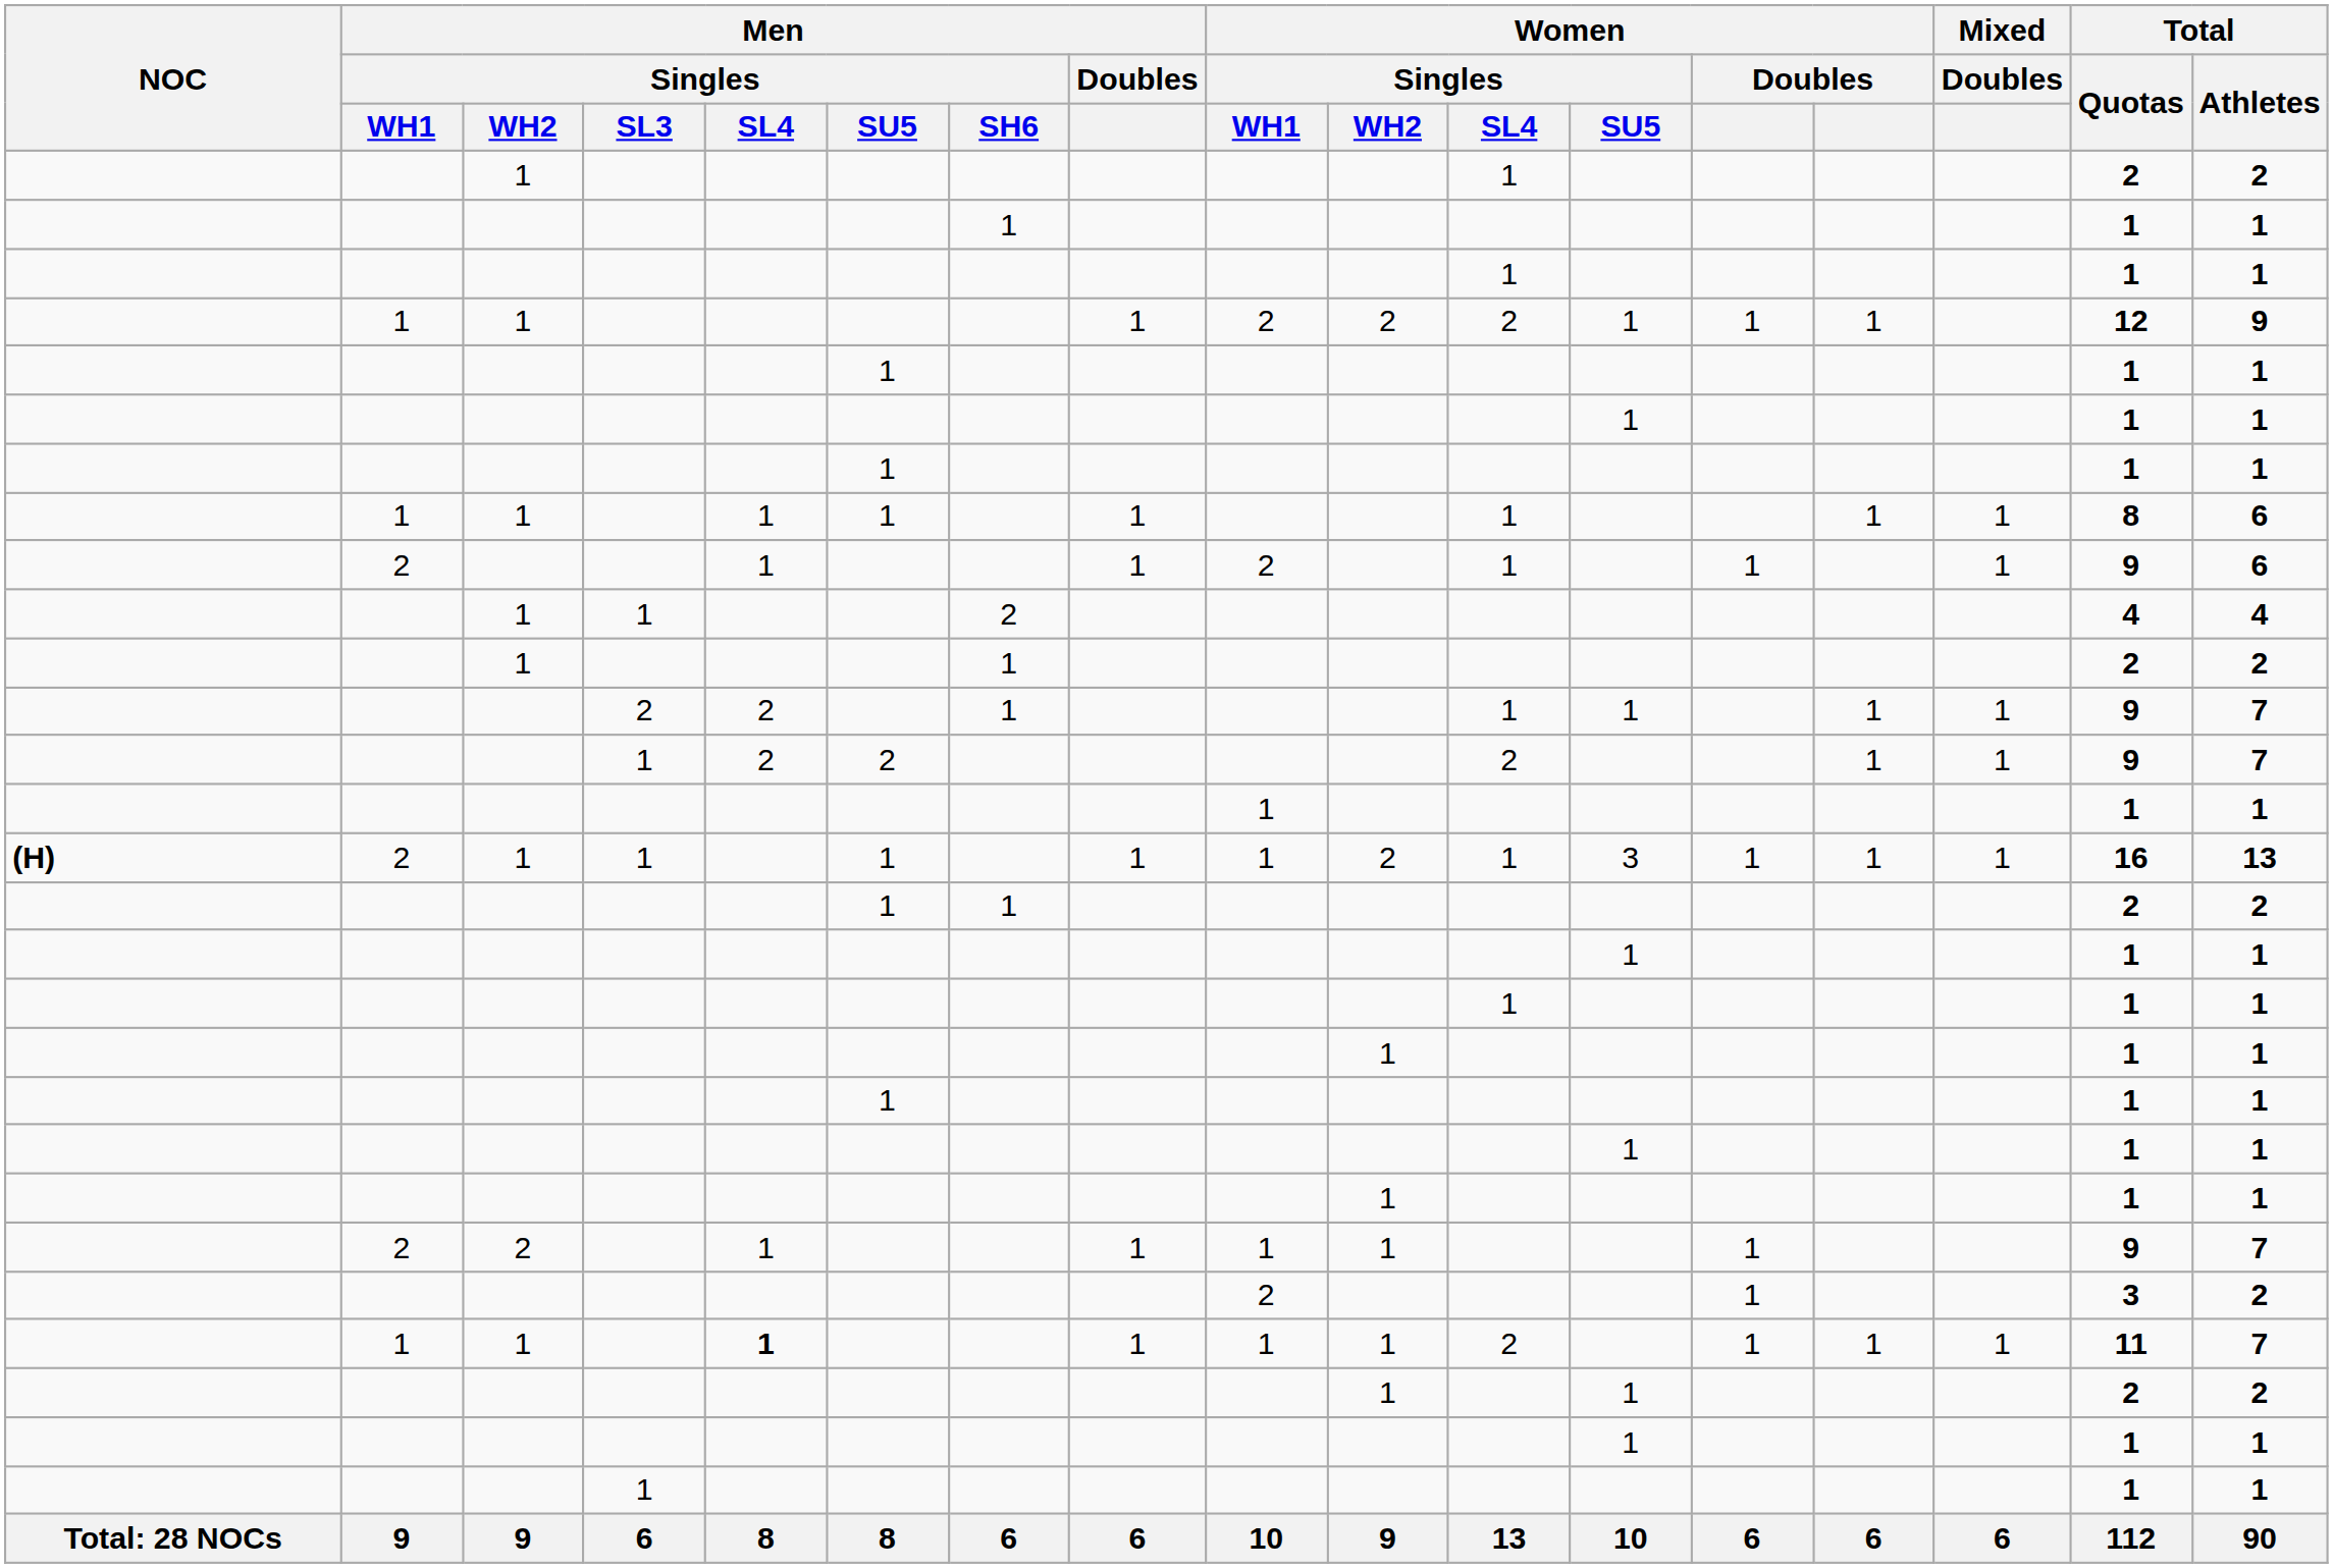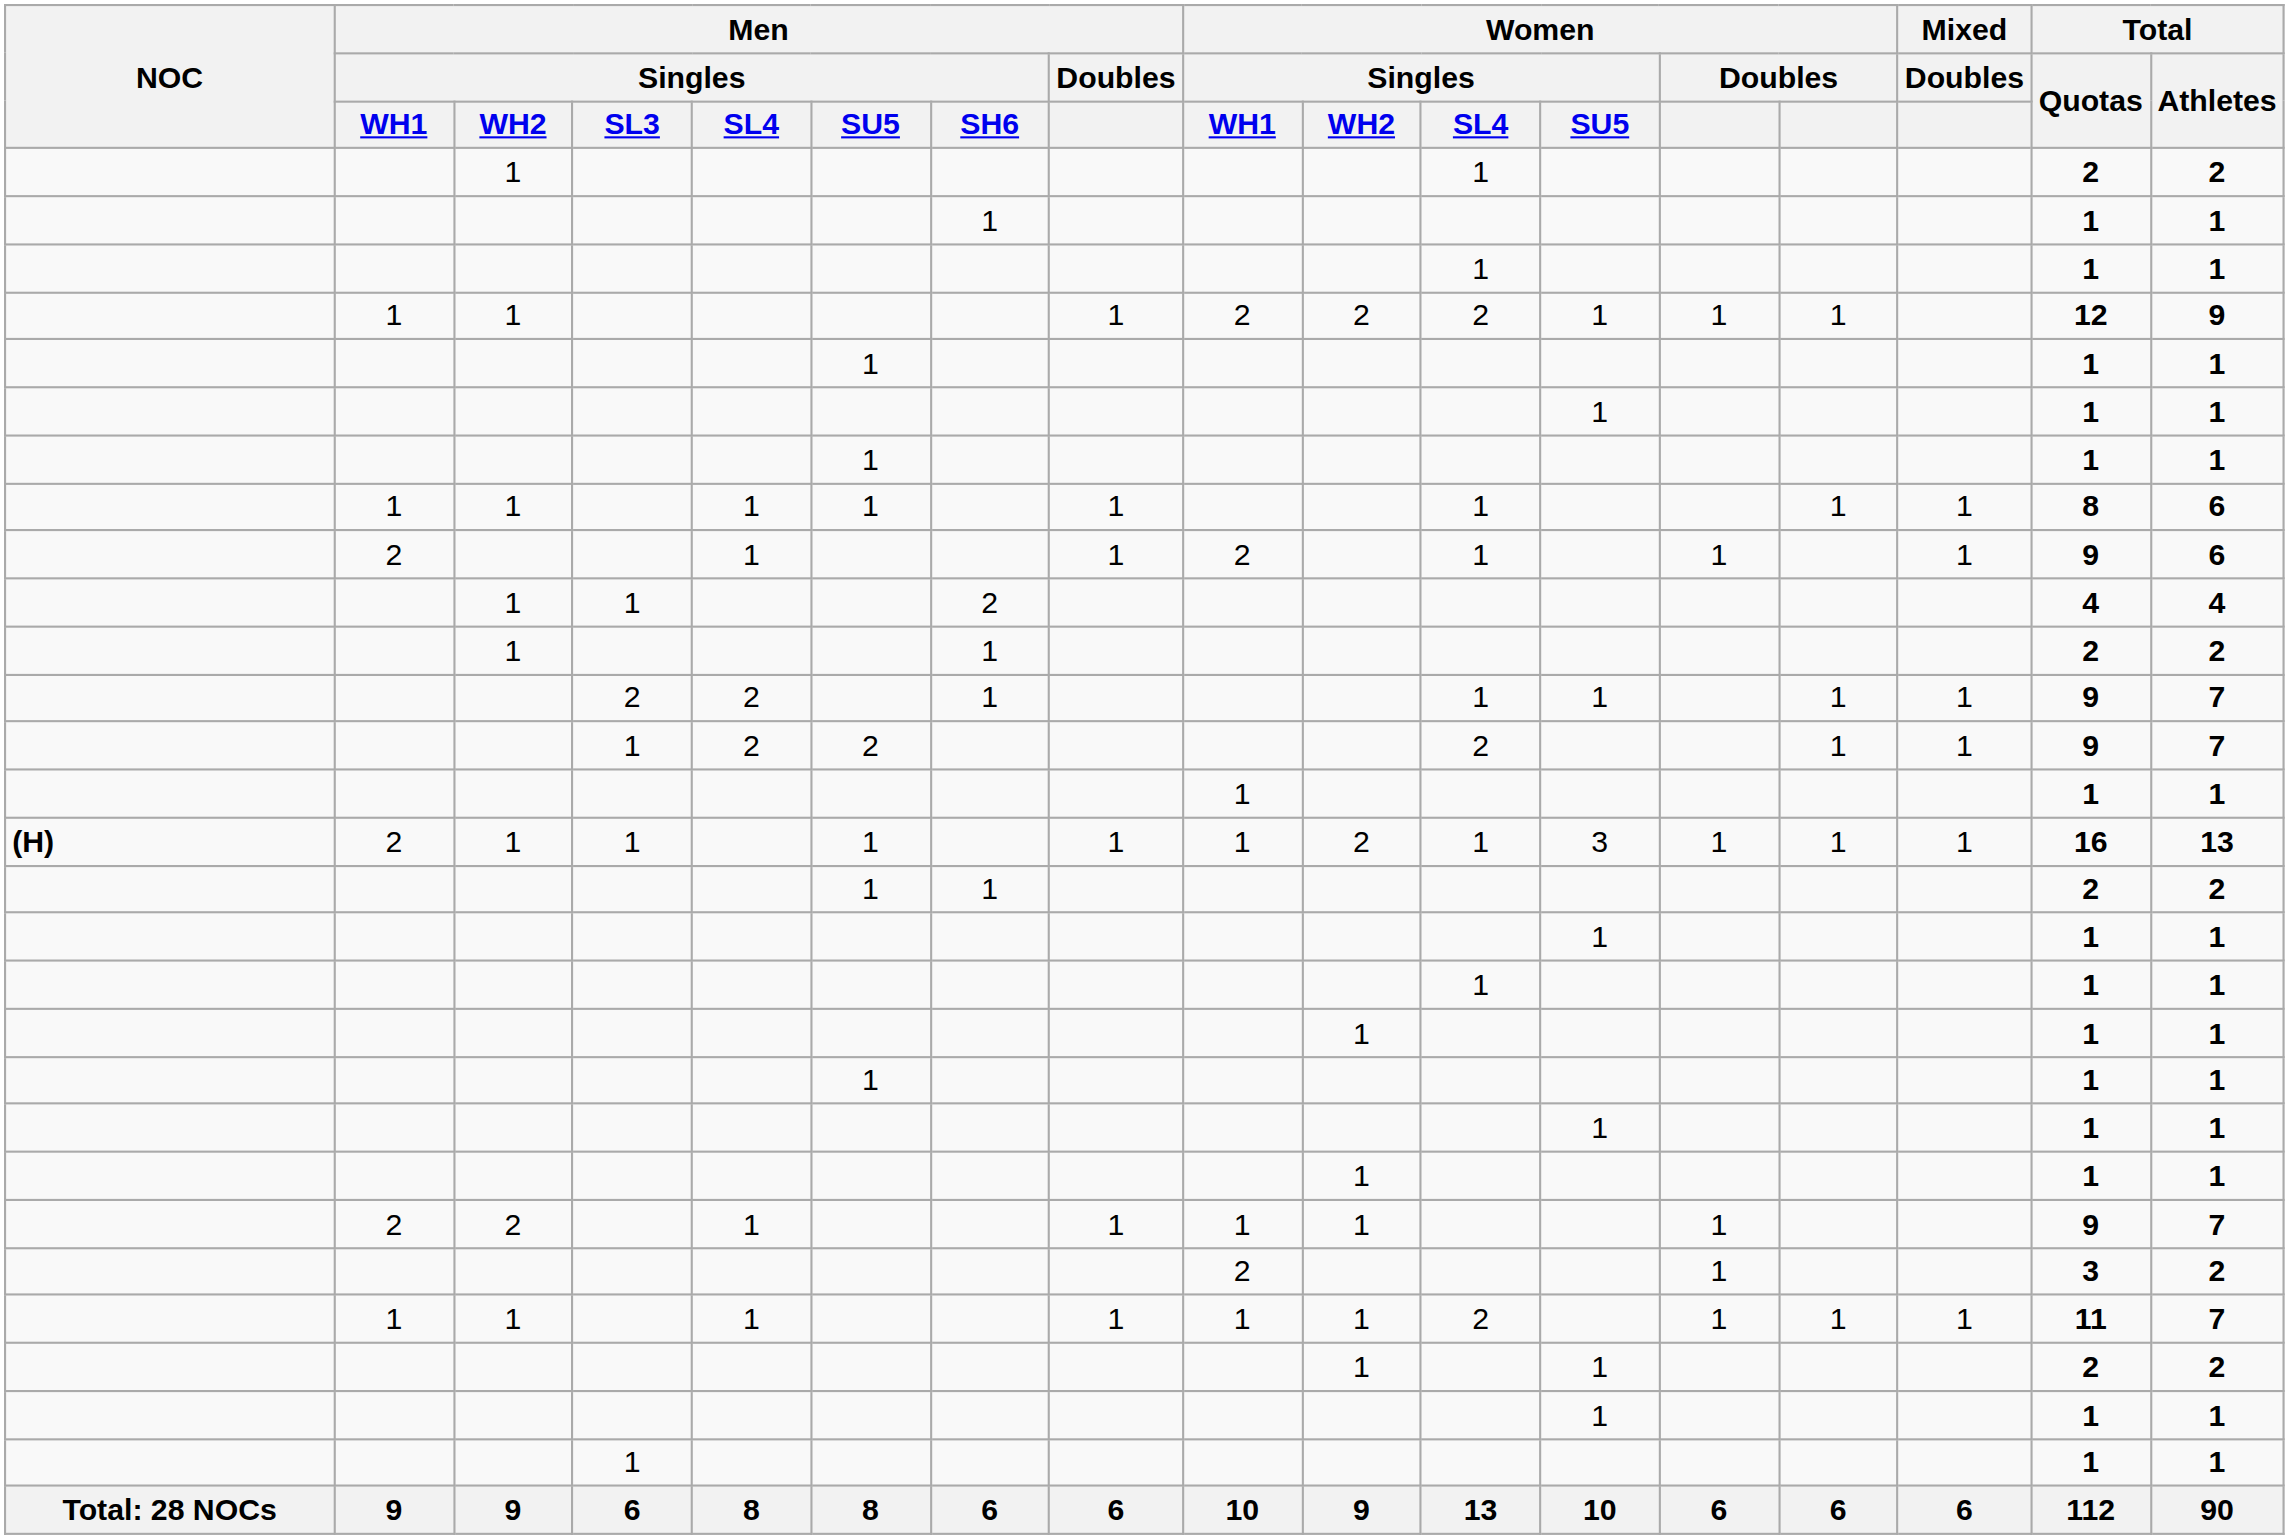row 28 | Men / Singles / SL4: bold -> normal
